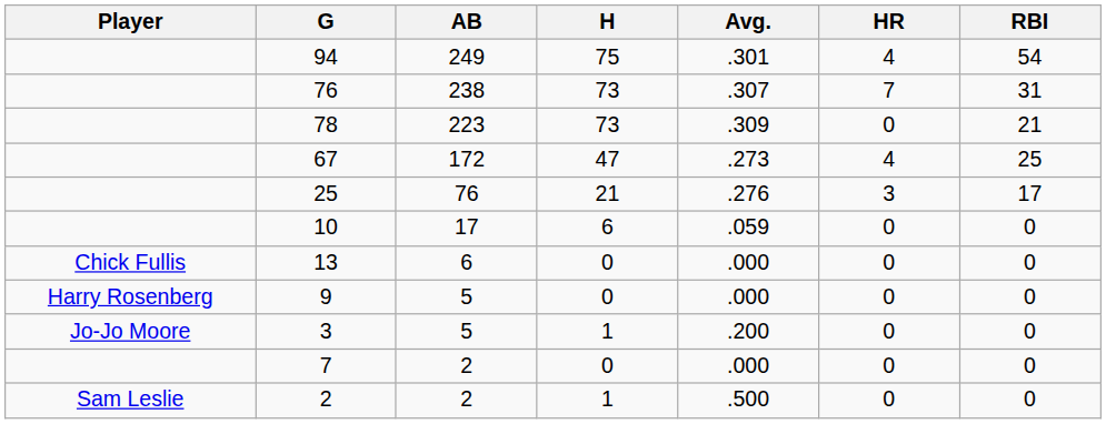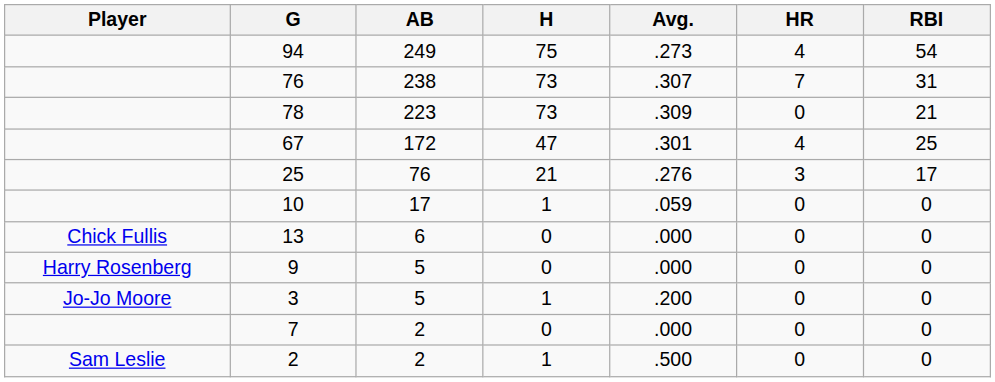94 | Avg.: .301 -> .273
67 | Avg.: .273 -> .301
10 | H: 6 -> 1
